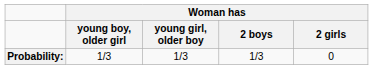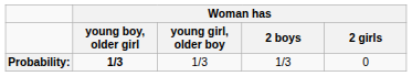Probability: | column 2: normal -> bold
